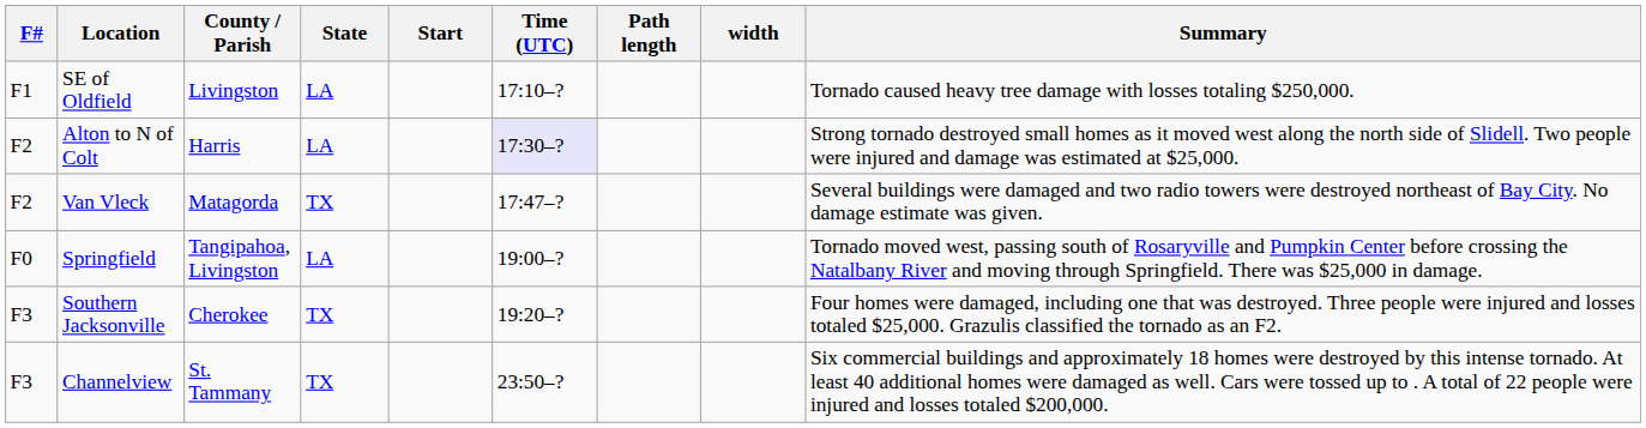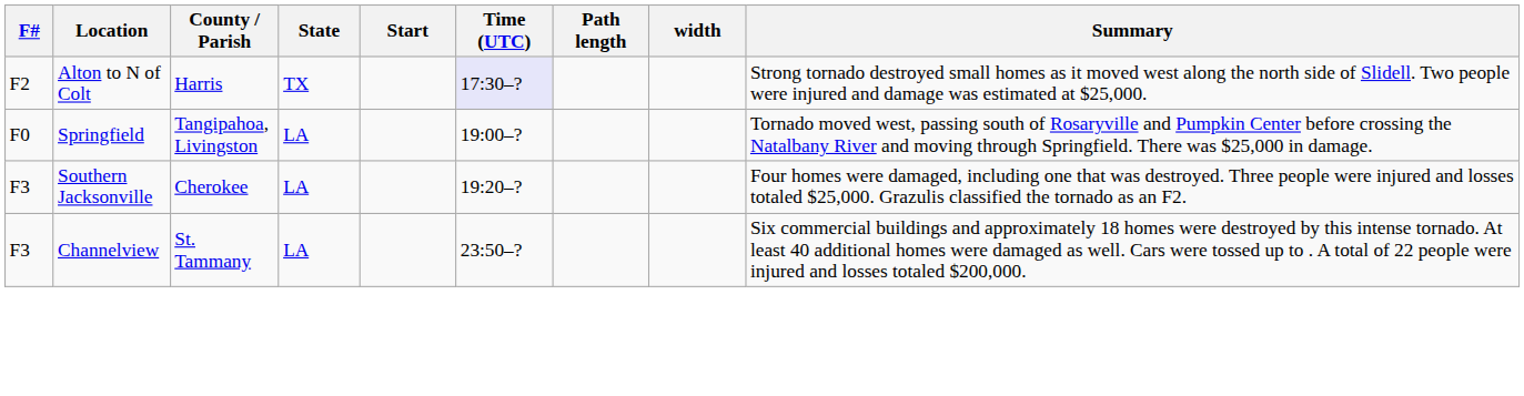- row: F1 | SE of Oldfield | Livingston | LA | 17:10–? | Tornado caused heavy tree damage with losses totaling $250,000.
Alton to N of Colt | State: LA -> TX
- row: F2 | Van Vleck | Matagorda | TX | 17:47–? | Several buildings were damaged and two radio towers were destroyed northeast of Bay City. No damage estimate was given.
Southern Jacksonville | State: TX -> LA
Channelview | State: TX -> LA
